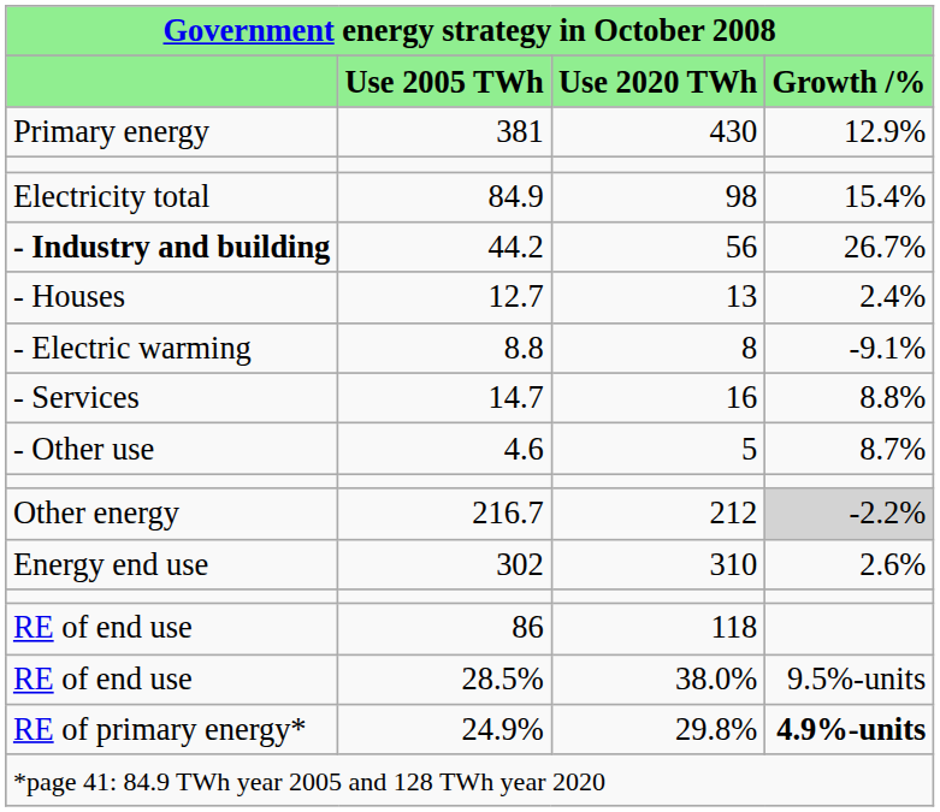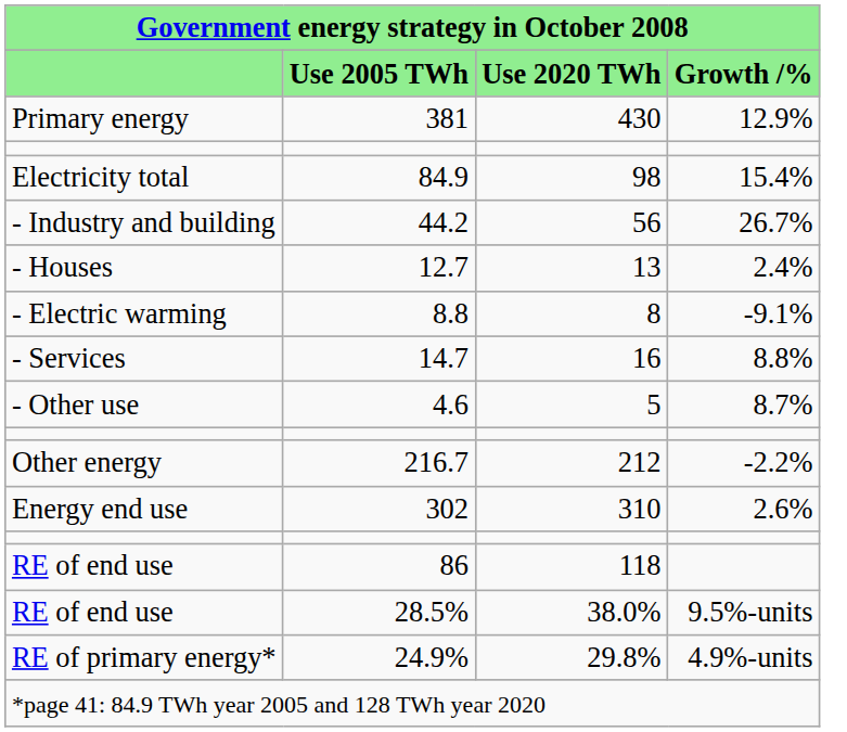44.2 | column 1: bold -> normal
216.7 | Growth /%: lightgrey background -> no background
24.9% | Growth /%: bold -> normal
